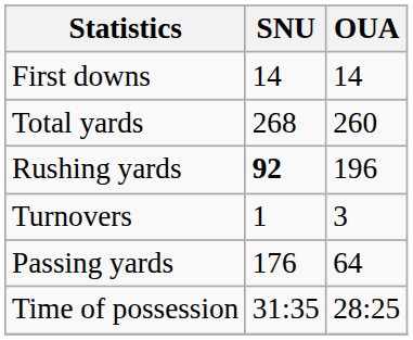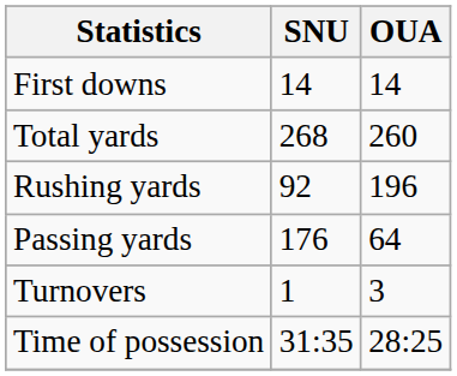Rushing yards | SNU: bold -> normal
rows swapped: Passing yards <-> Turnovers
